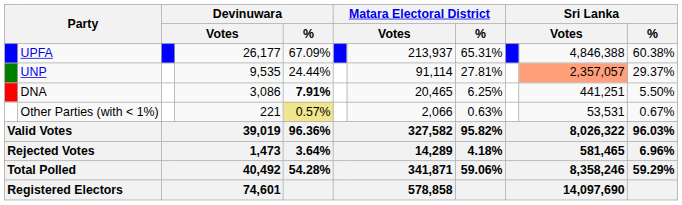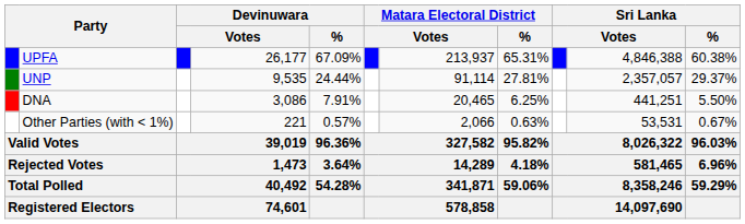UNP | column 10: lightsalmon background -> no background
DNA | Devinuwara / %: bold -> normal
Other Parties (with < 1%) | Devinuwara / %: khaki background -> no background
